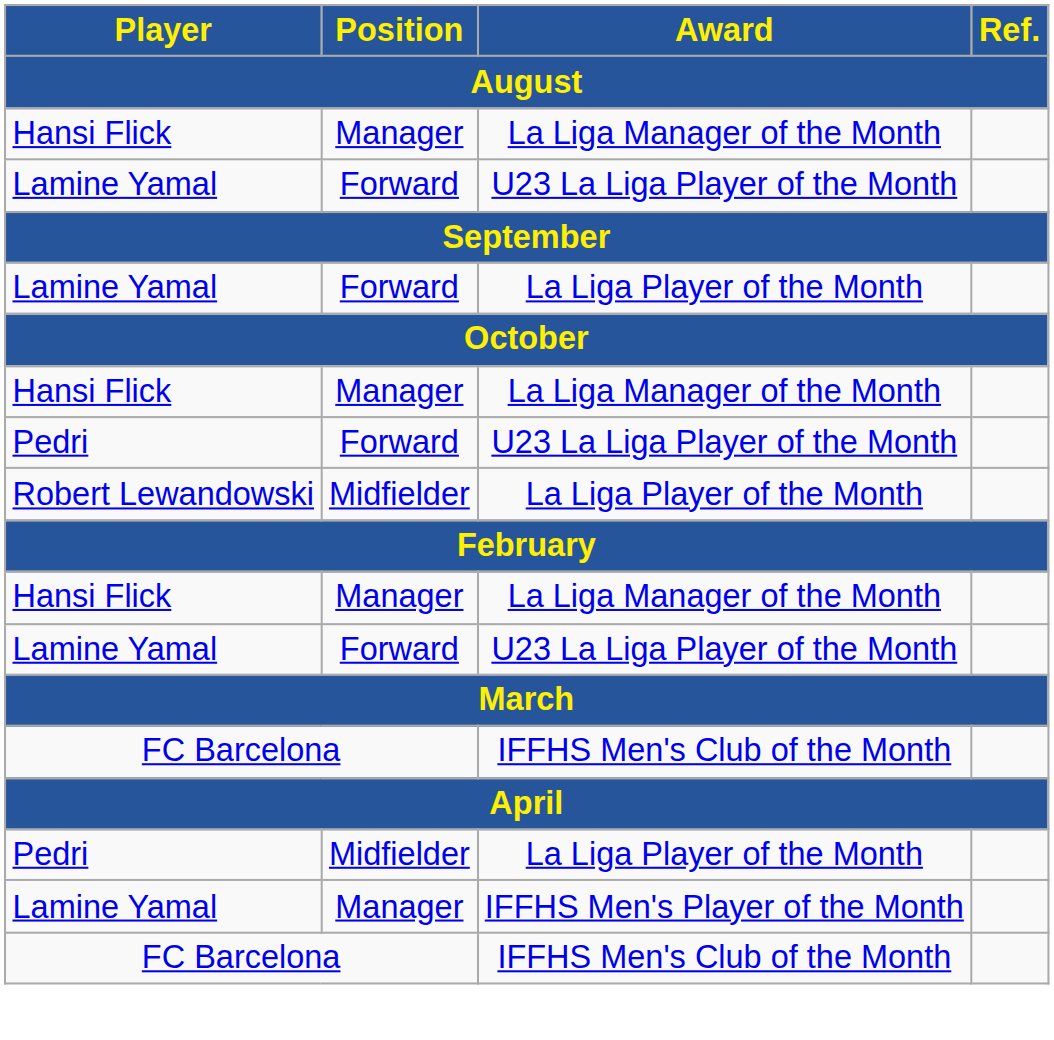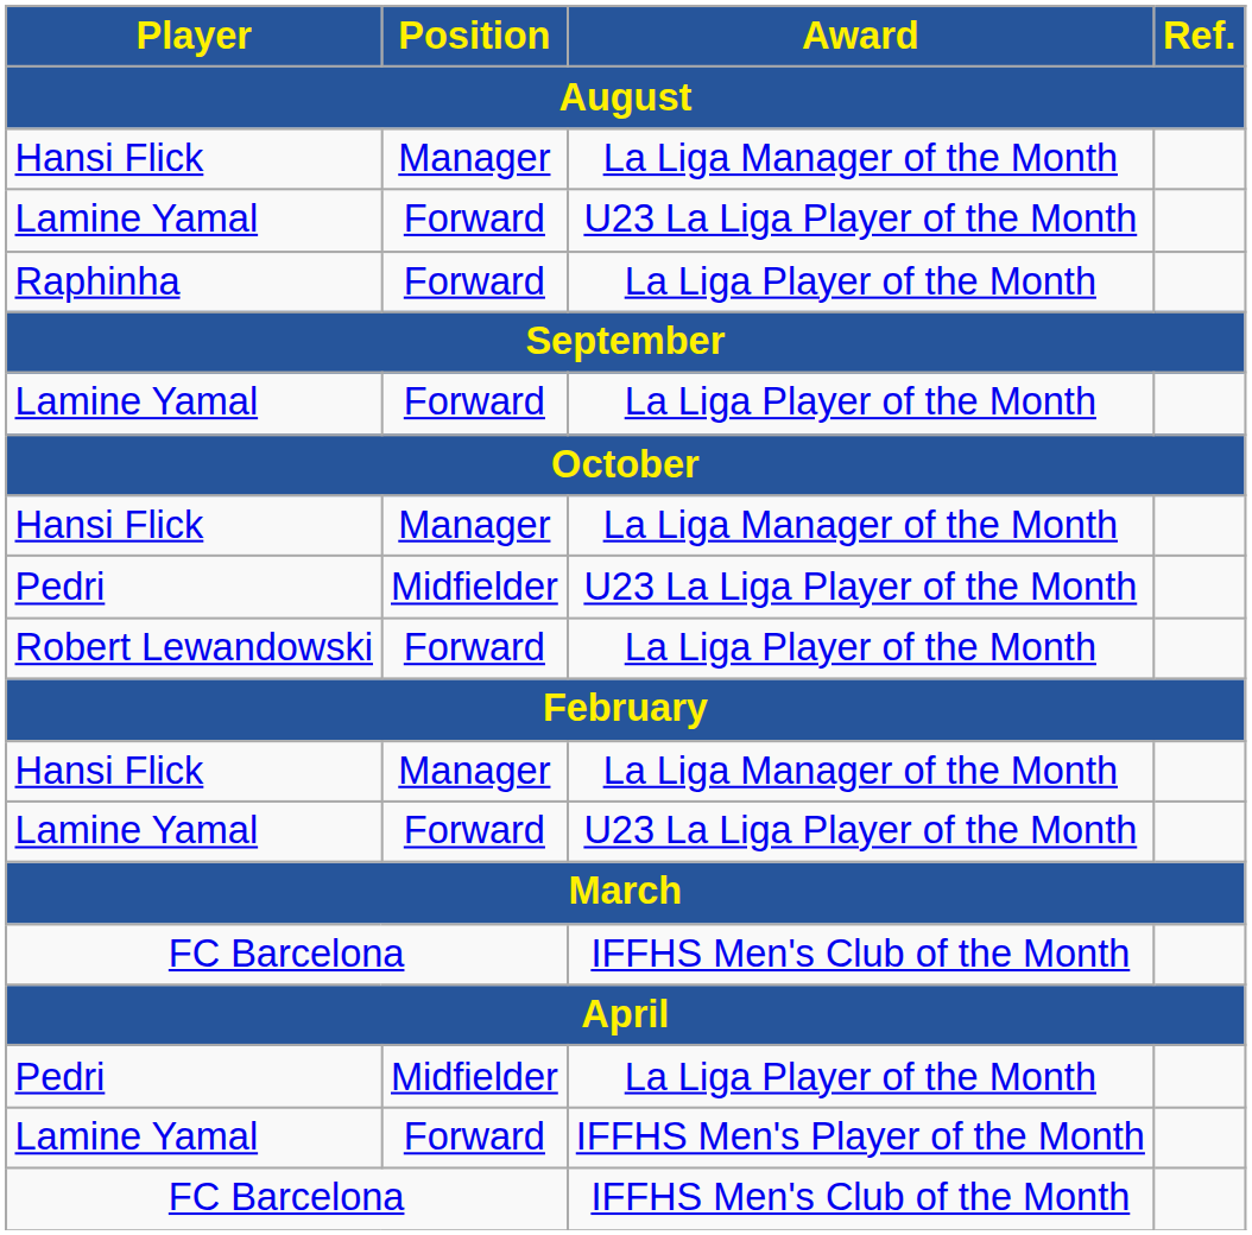+ row: Raphinha | Forward | La Liga Player of the Month
Pedri / U23 La Liga Player of the Month | Position: Forward -> Midfielder
Robert Lewandowski | Position: Midfielder -> Forward
Lamine Yamal / IFFHS Men's Player of the Month | Position: Manager -> Forward
